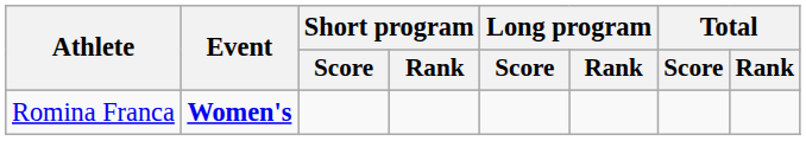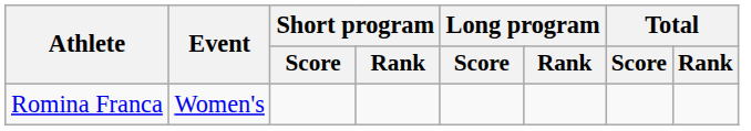Romina Franca | Event: bold -> normal
